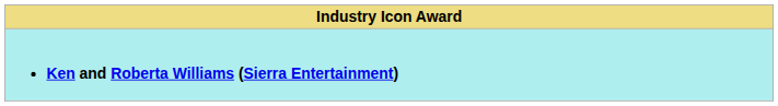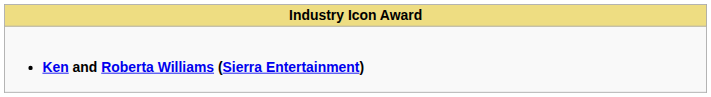row 2 | column 1: paleturquoise background -> no background
